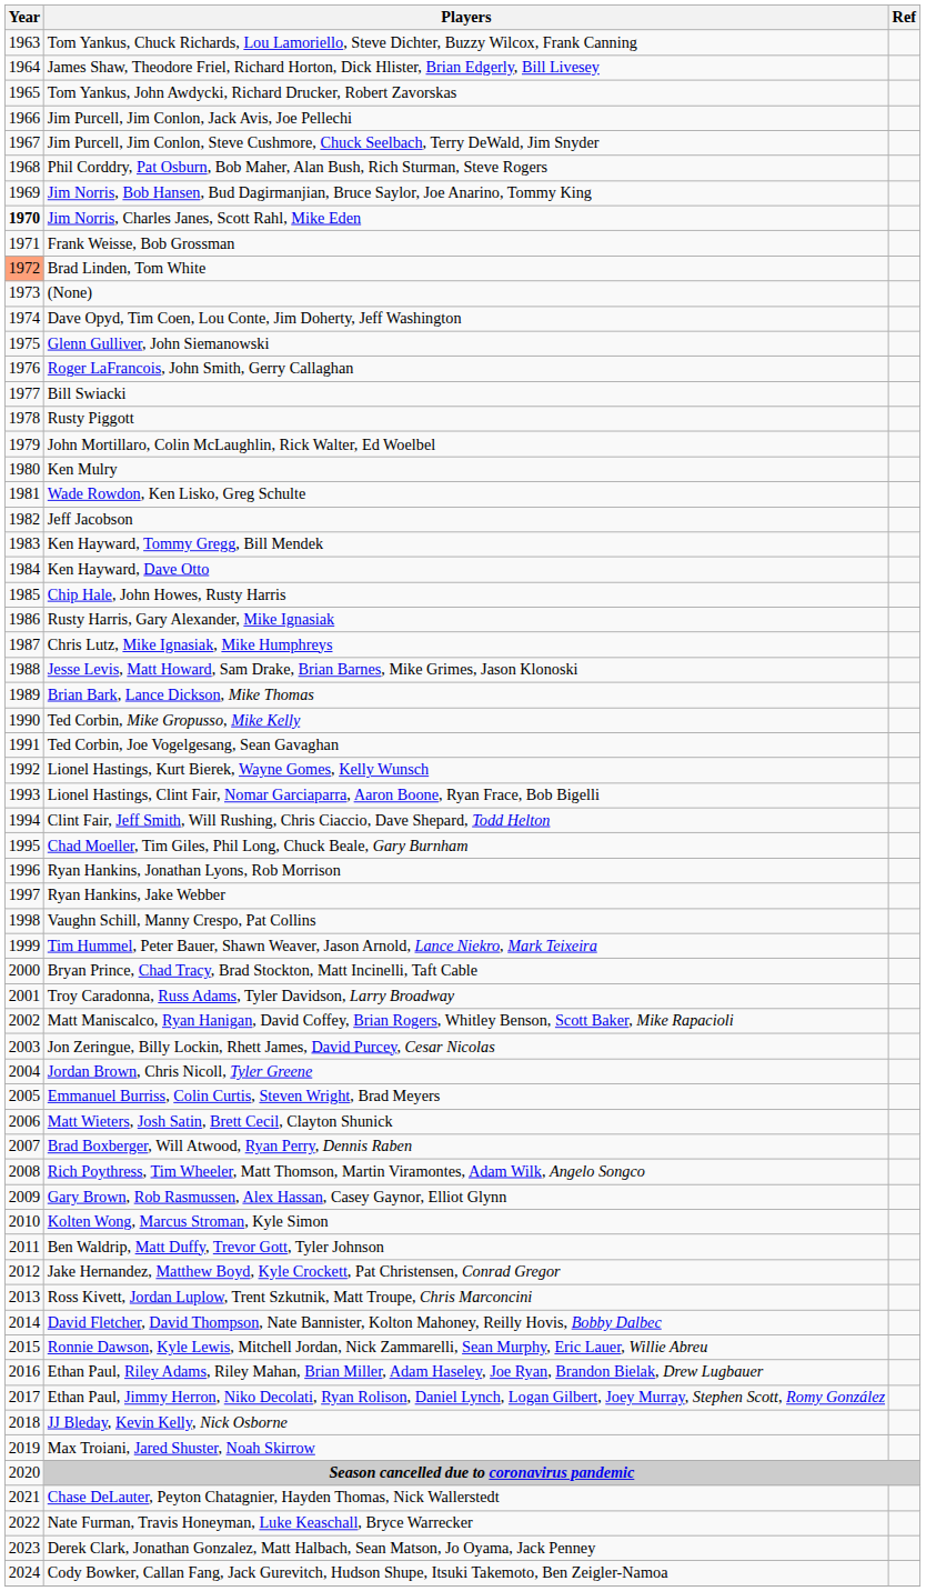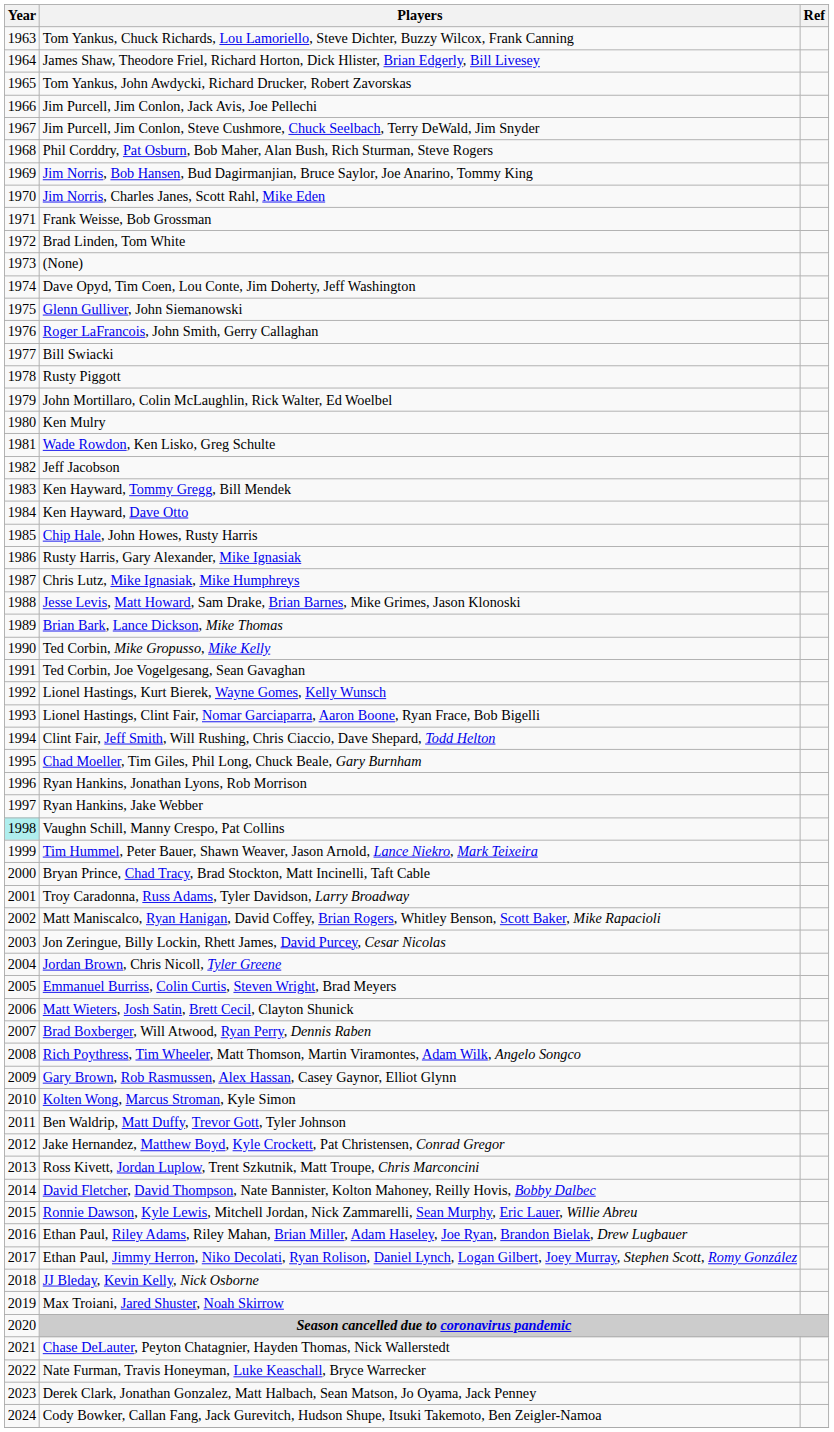Jim Norris, Charles Janes, Scott Rahl, Mike Eden | Year: bold -> normal
Brad Linden, Tom White | Year: lightsalmon background -> no background
Vaughn Schill, Manny Crespo, Pat Collins | Year: no background -> paleturquoise background
